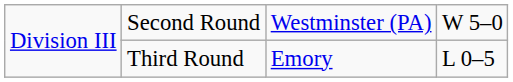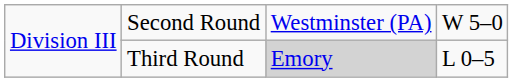Division III / Third Round | column 3: no background -> lightgrey background
